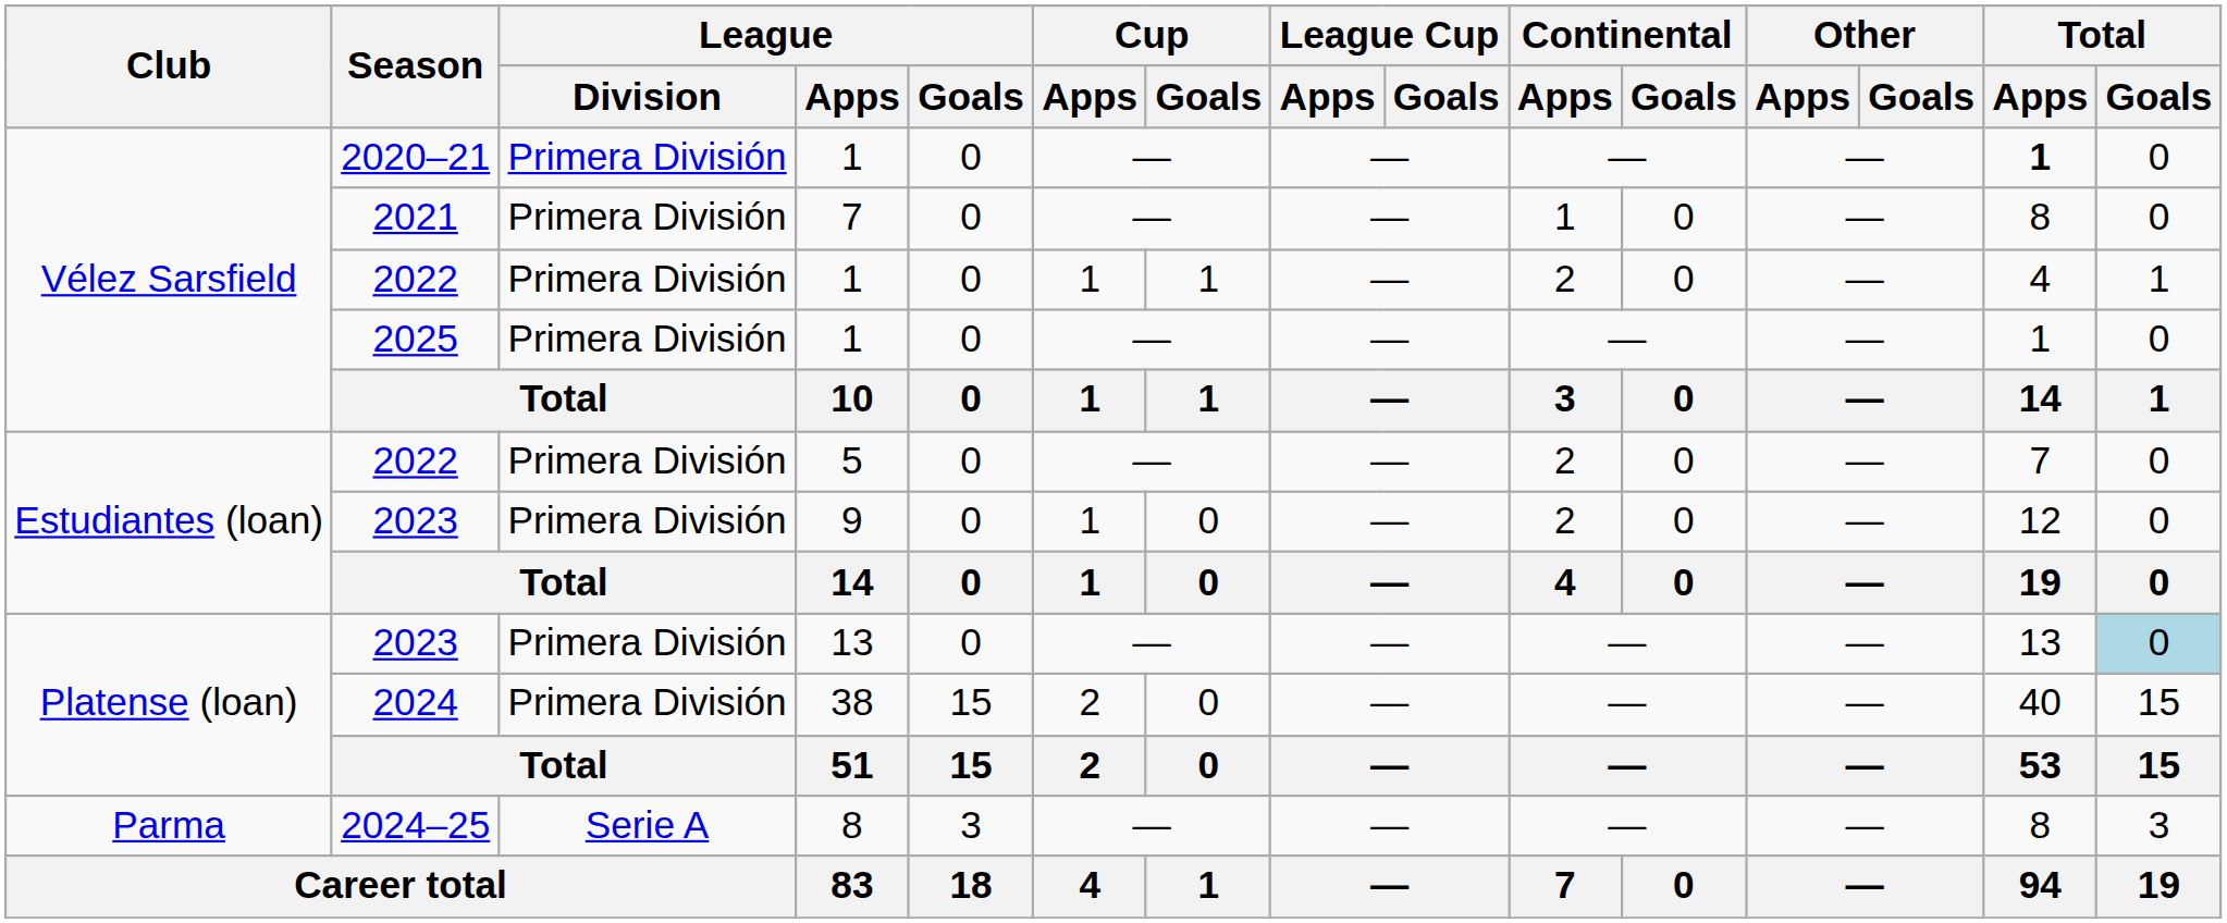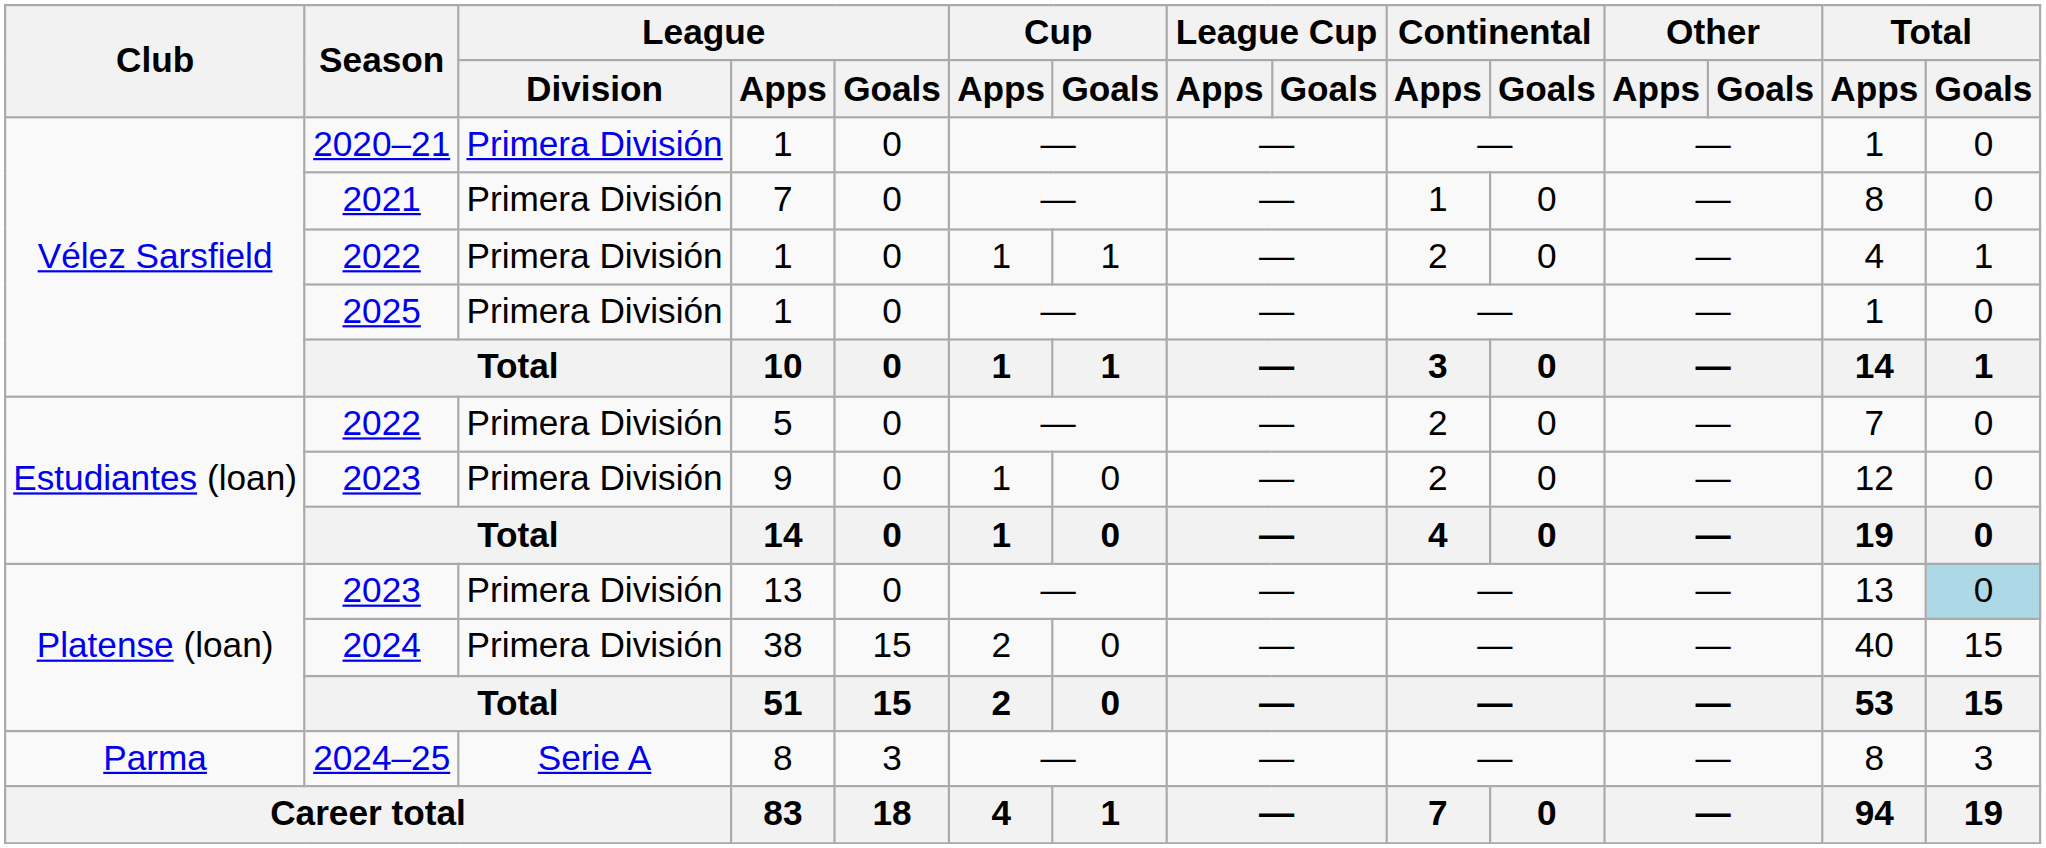2020–21 | Total / Apps: bold -> normal
